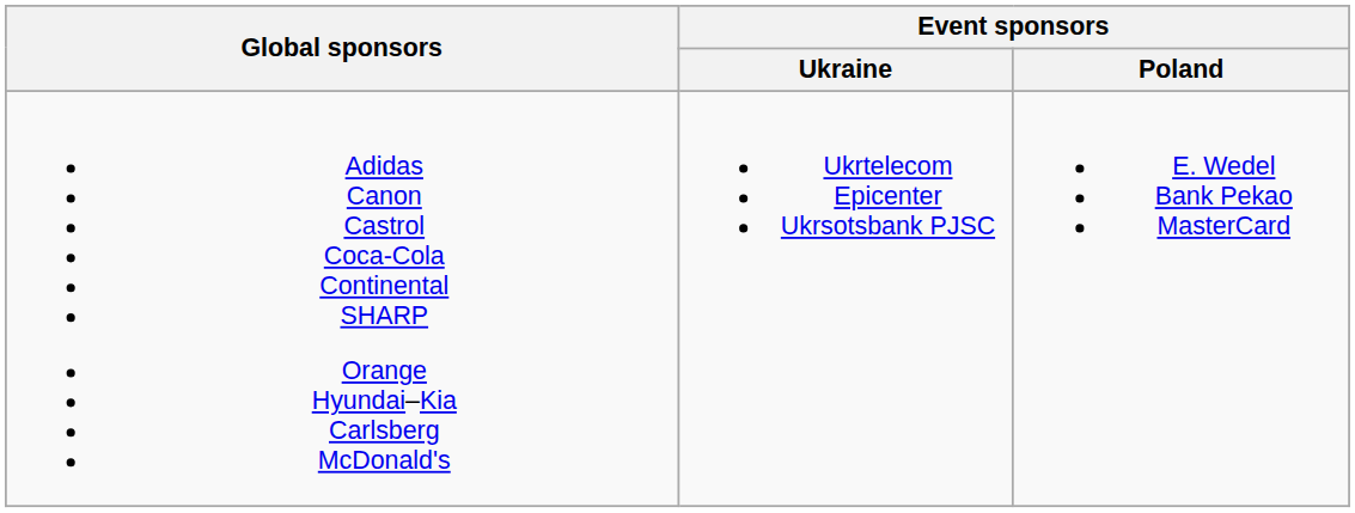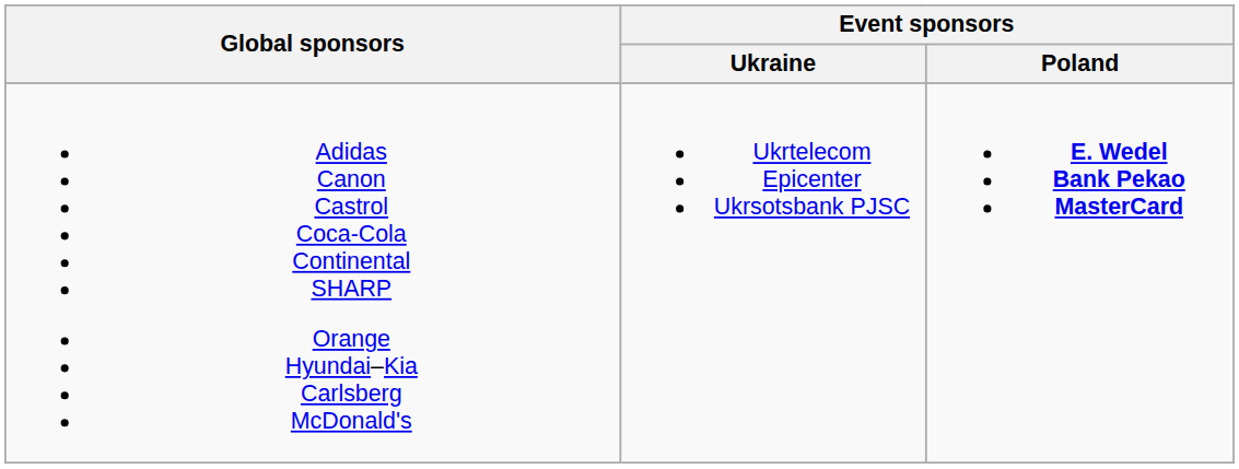row 3 | Event sponsors / Poland: normal -> bold
